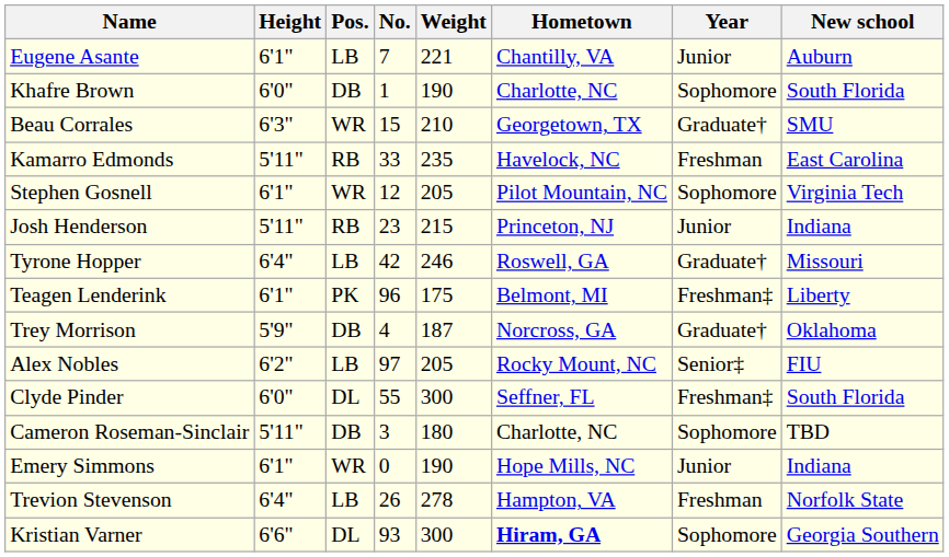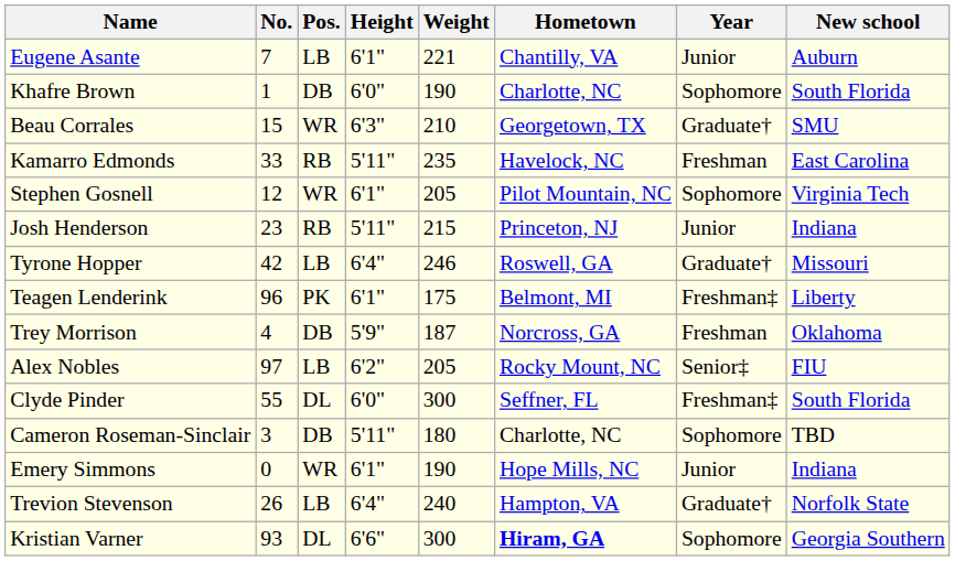columns swapped: No. <-> Height
Trey Morrison | Year: Graduate† -> Freshman
Trevion Stevenson | Weight: 278 -> 240
Trevion Stevenson | Year: Freshman -> Graduate†
